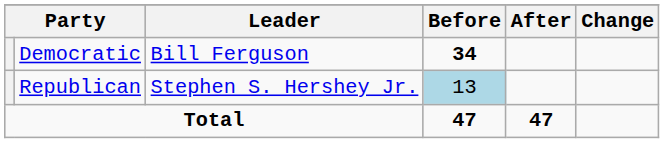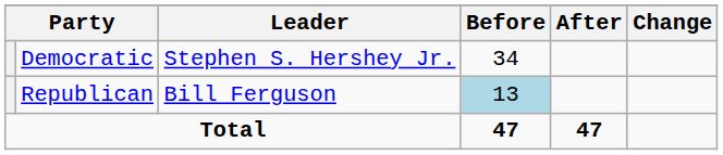Democratic | Leader: Bill Ferguson -> Stephen S. Hershey Jr.
Democratic | Before: bold -> normal
Republican | Leader: Stephen S. Hershey Jr. -> Bill Ferguson
